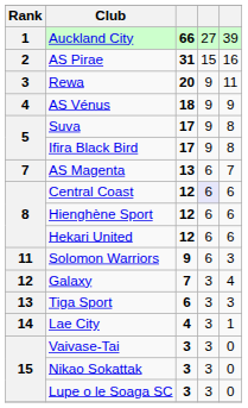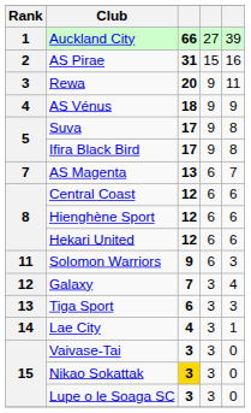Central Coast | column 4: lavender background -> no background
Nikao Sokattak | column 3: no background -> gold background
